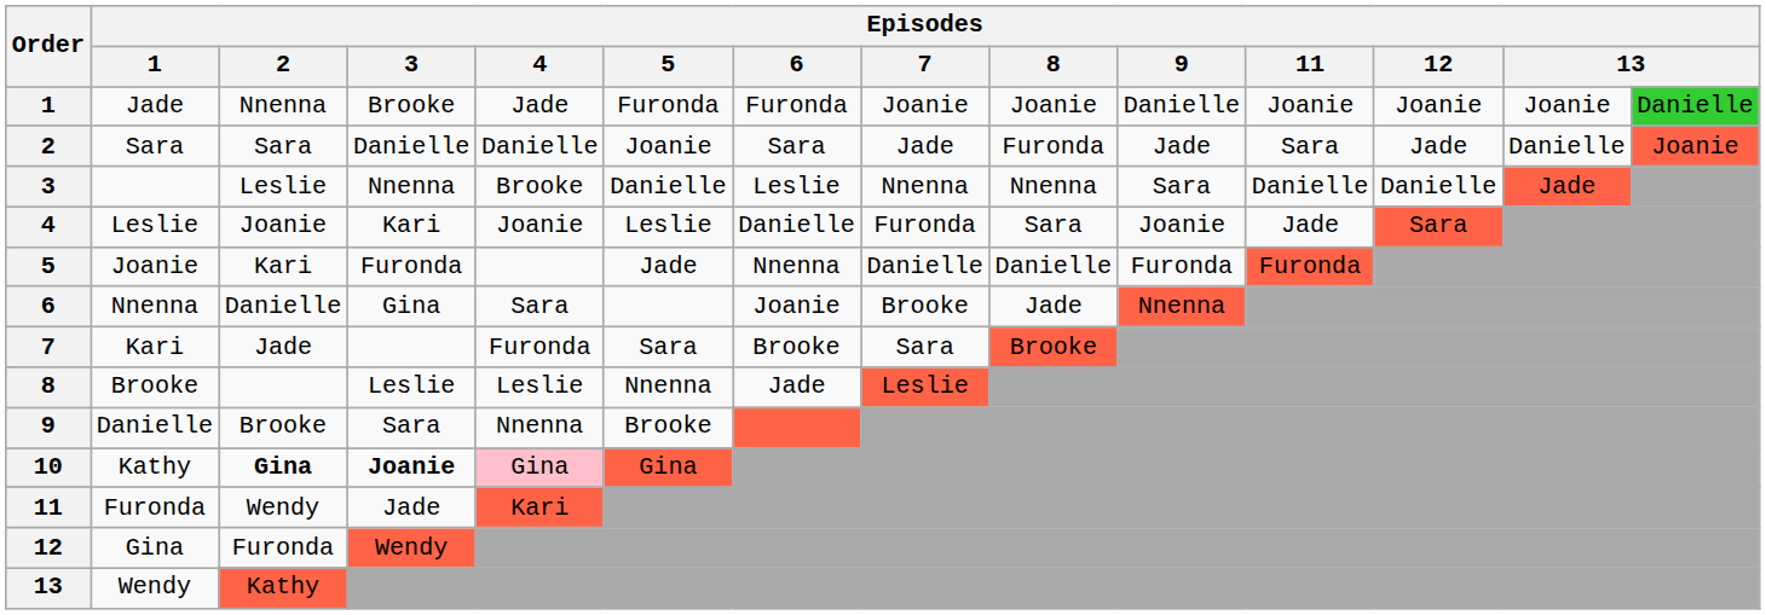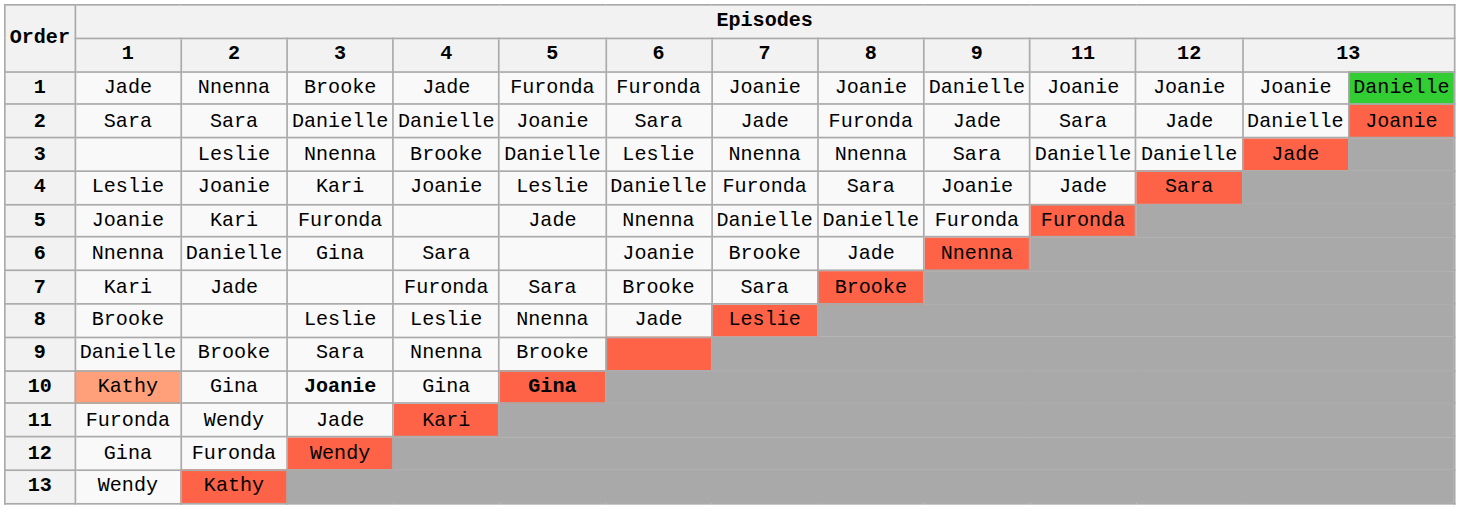10 | Episodes / 1: no background -> lightsalmon background
10 | Episodes / 2: bold -> normal
10 | Episodes / 4: pink background -> no background
10 | Episodes / 5: normal -> bold
